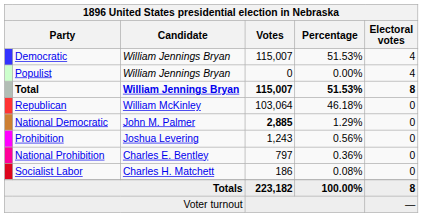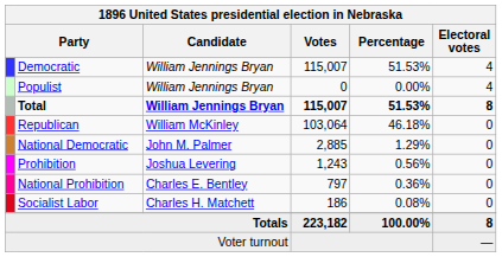National Democratic | Votes: bold -> normal
